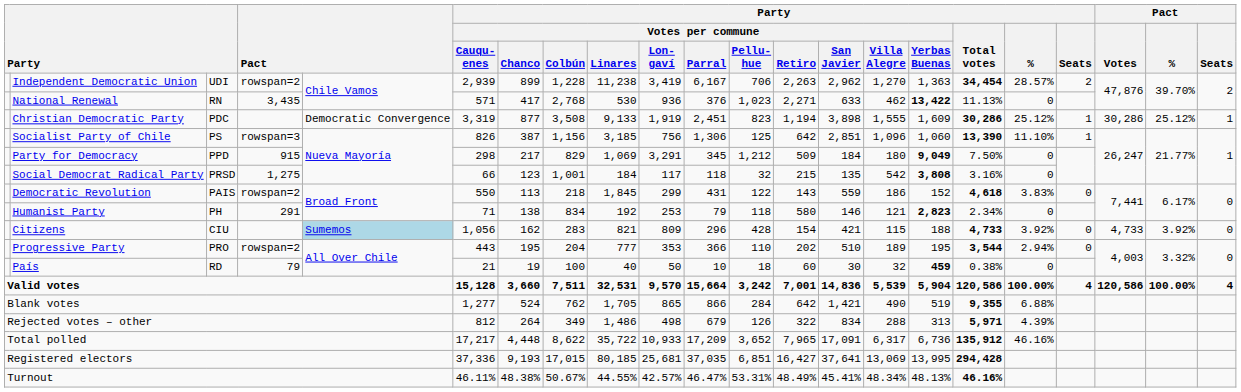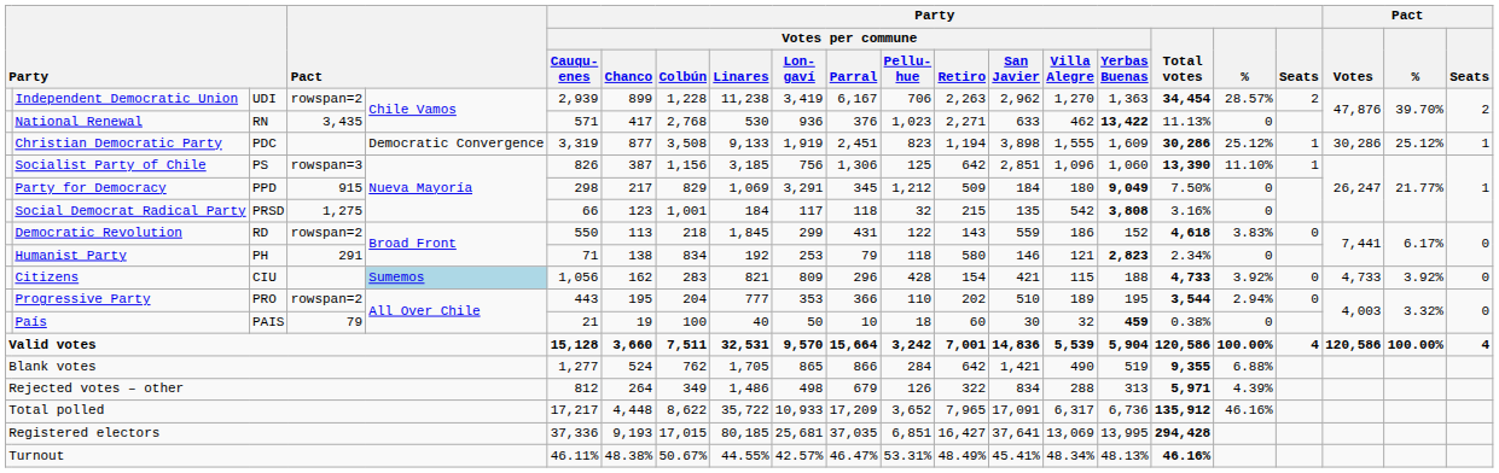Democratic Revolution | column 3: PAIS -> RD
País | column 3: RD -> PAIS
